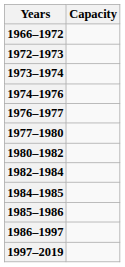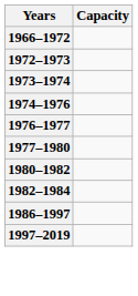- row: 1984–1985
- row: 1985–1986
